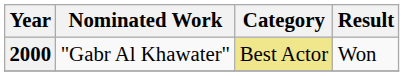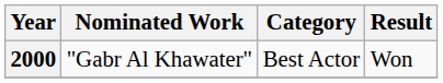2000 | Category: khaki background -> no background
